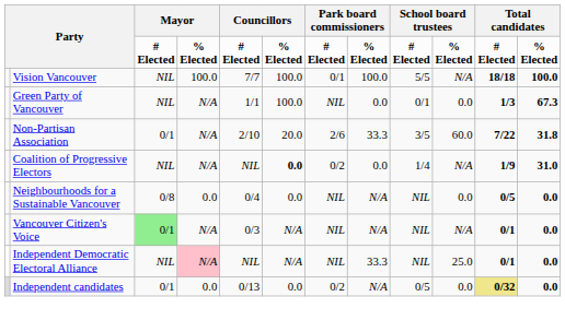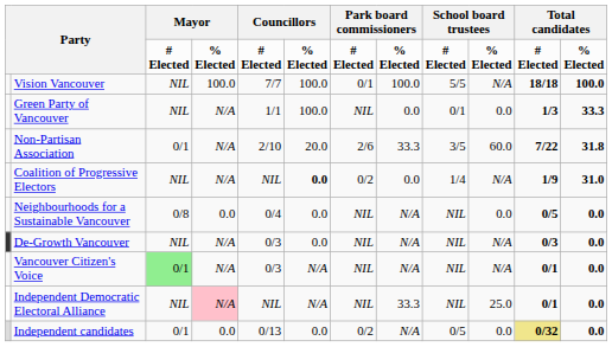Green Party of Vancouver | column 12: 67.3 -> 33.3
+ row: De-Growth Vancouver | NIL | N/A | 0/3 | 0.0 | NIL | N/A | NIL | N/A | 0/3 | 0.0
